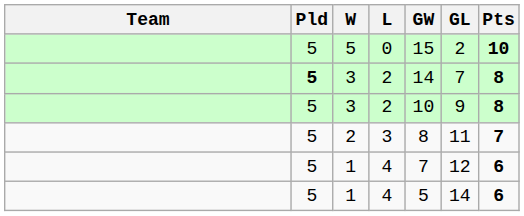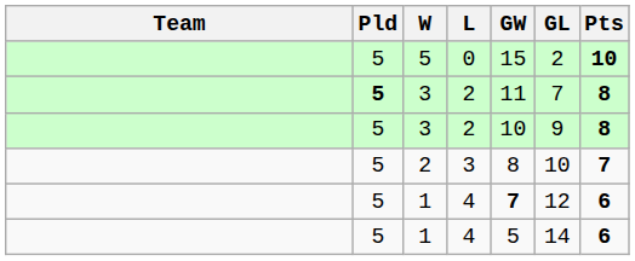row 3 | GW: 14 -> 11
row 5 | GL: 11 -> 10
row 6 | GW: normal -> bold
